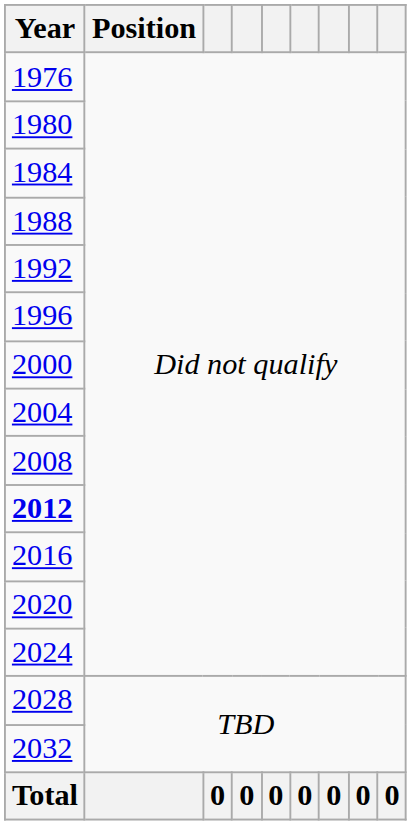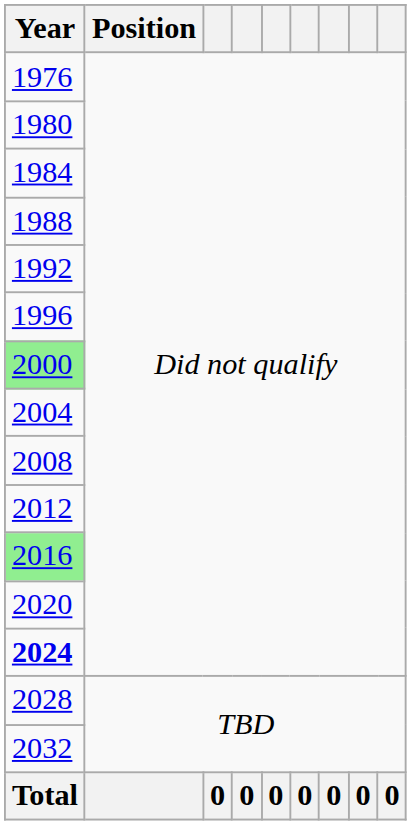2000 | Year: no background -> lightgreen background
2012 | Year: bold -> normal
2016 | Year: no background -> lightgreen background
2024 | Year: normal -> bold
